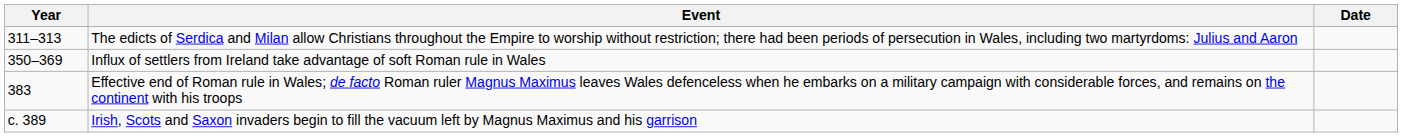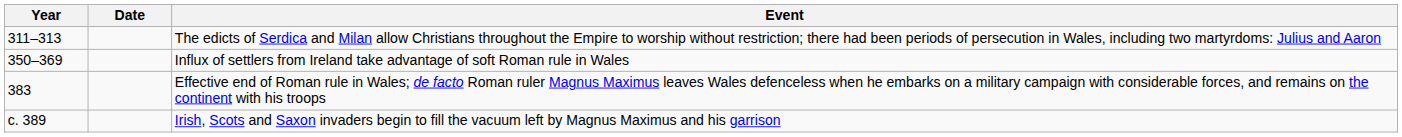columns swapped: Date <-> Event
